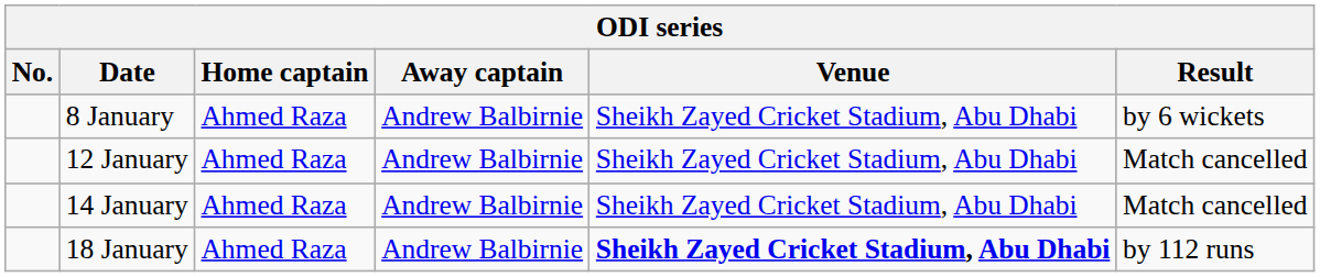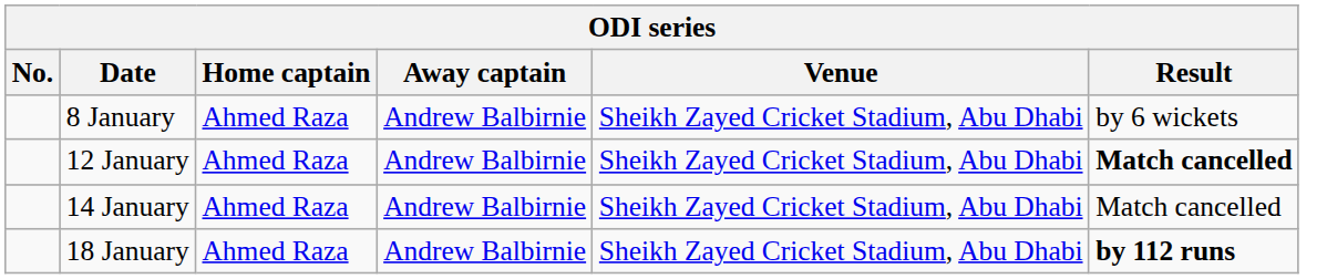12 January | Result: normal -> bold
18 January | Venue: bold -> normal
18 January | Result: normal -> bold
